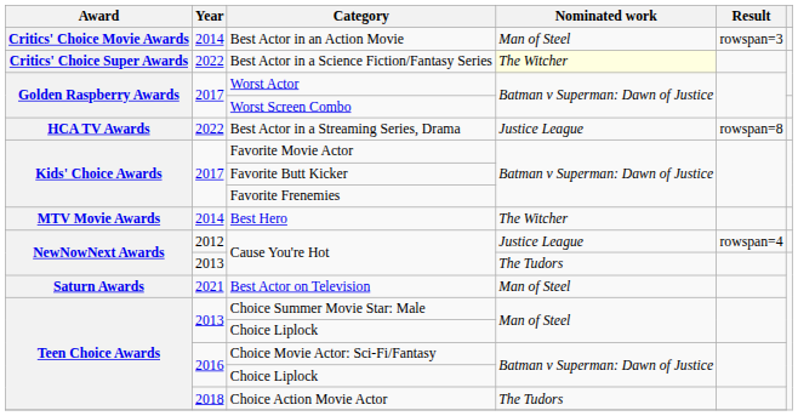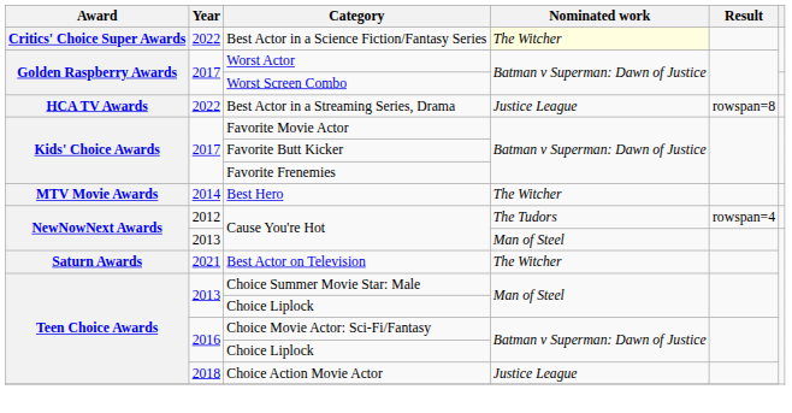- row: Critics' Choice Movie Awards | 2014 | Best Actor in an Action Movie | Man of Steel | rowspan=3
2012 / Cause You're Hot | Nominated work: Justice League -> The Tudors
2013 / Cause You're Hot | Nominated work: The Tudors -> Man of Steel
Best Actor on Television | Nominated work: Man of Steel -> The Witcher
Choice Action Movie Actor | Nominated work: The Tudors -> Justice League
